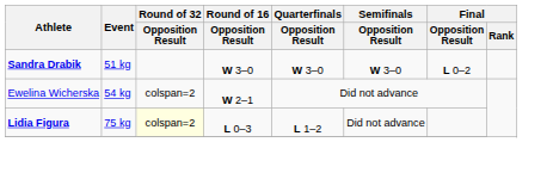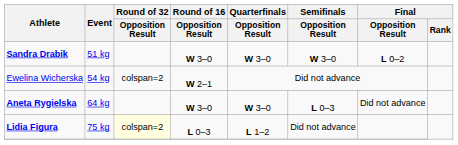+ row: Aneta Rygielska | 64 kg | W 3–0 | W 3–0 | L 0–3 | Did not advance
